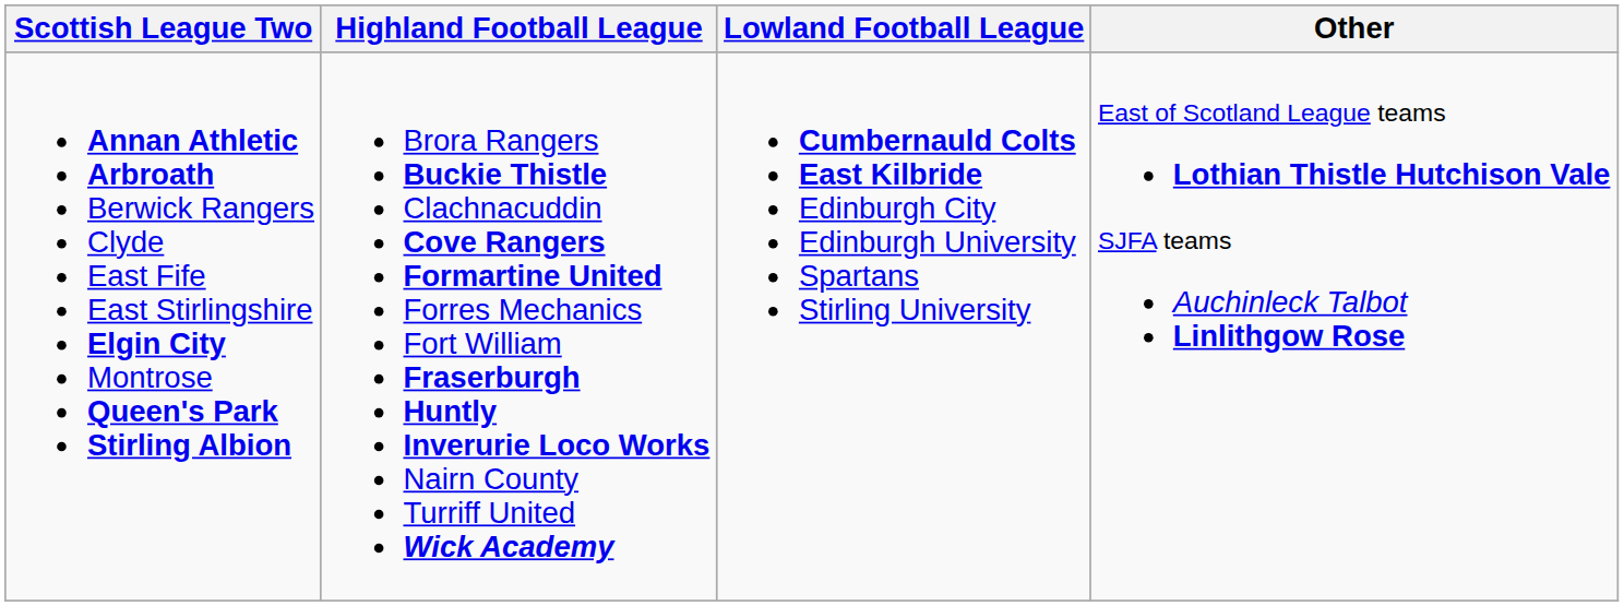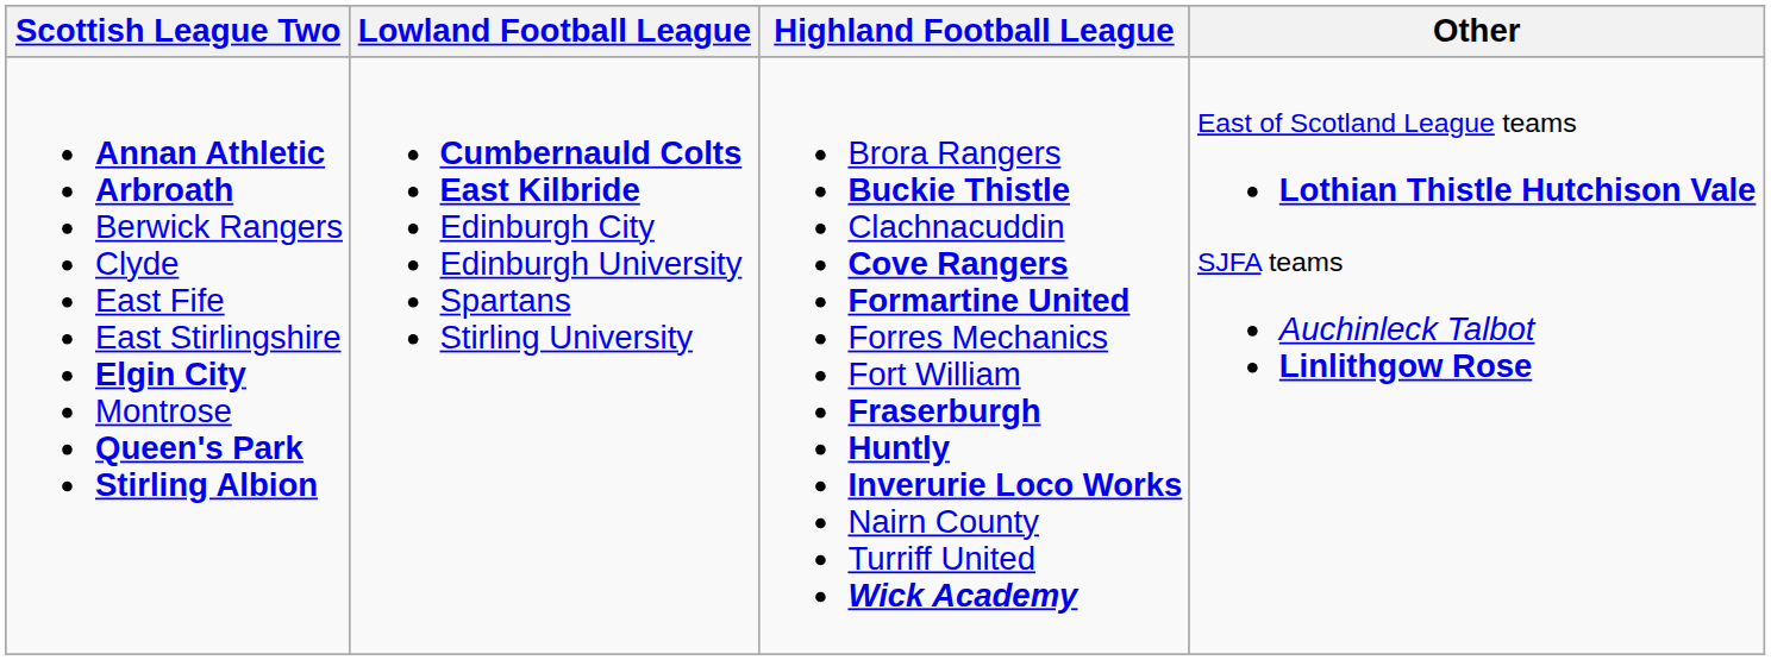columns swapped: Highland Football League <-> Lowland Football League
